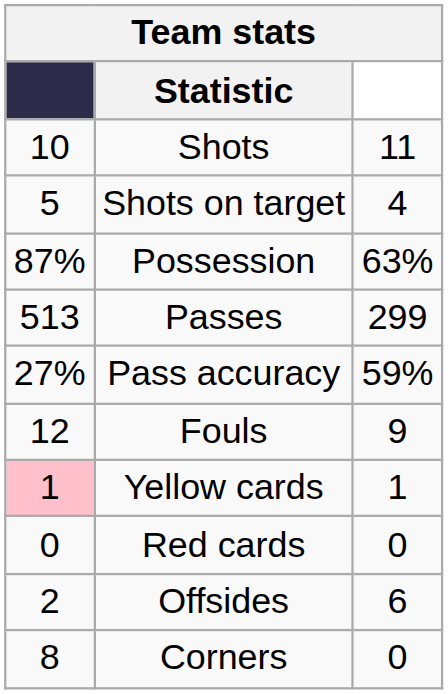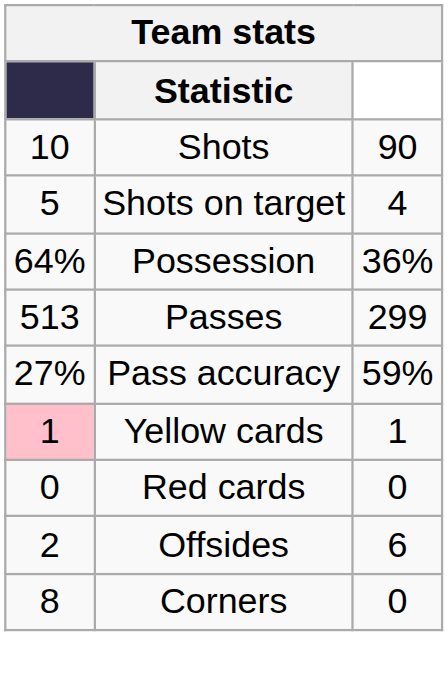Shots | column 3: 11 -> 90
Possession | column 1: 87% -> 64%
Possession | column 3: 63% -> 36%
- row: 12 | Fouls | 9
